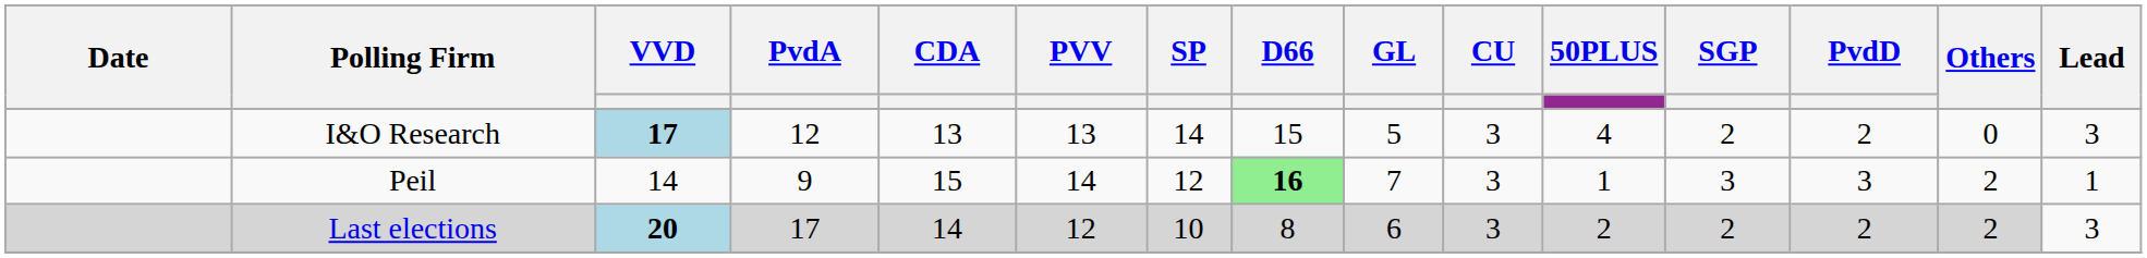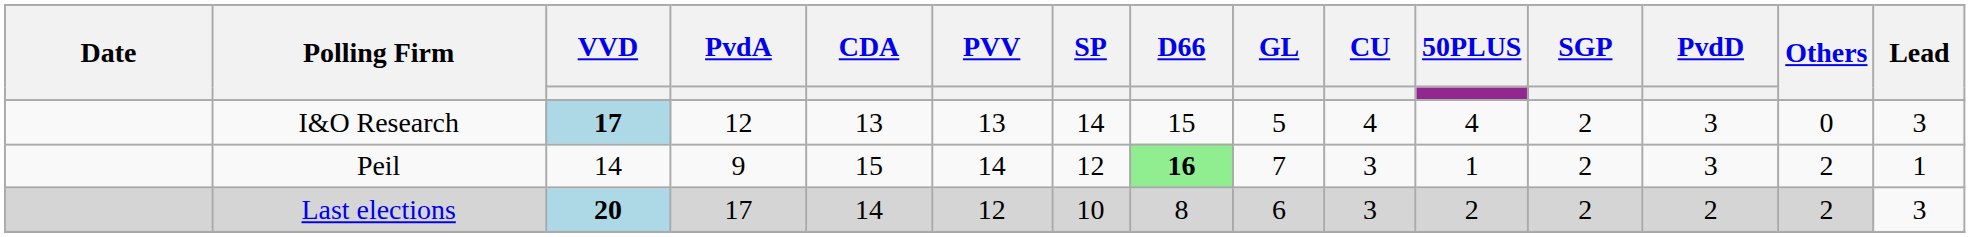I&O Research | CU: 3 -> 4
I&O Research | PvdD: 2 -> 3
Peil | SGP: 3 -> 2
